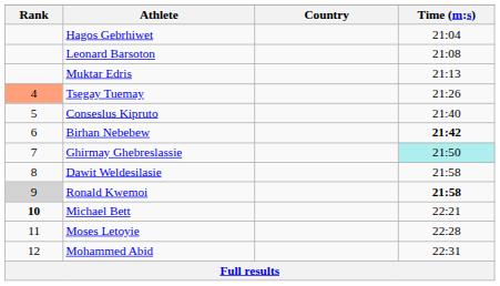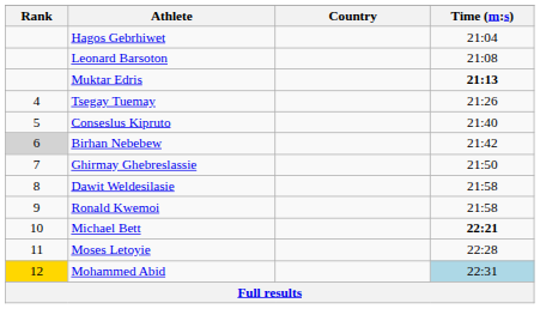Muktar Edris | Time (m:s): normal -> bold
Tsegay Tuemay | Rank: lightsalmon background -> no background
Birhan Nebebew | Rank: no background -> lightgrey background
Birhan Nebebew | Time (m:s): bold -> normal
Ghirmay Ghebreslassie | Time (m:s): paleturquoise background -> no background
Ronald Kwemoi | Rank: lightgrey background -> no background
Ronald Kwemoi | Time (m:s): bold -> normal
Michael Bett | Rank: bold -> normal
Michael Bett | Time (m:s): normal -> bold
Mohammed Abid | Rank: no background -> gold background
Mohammed Abid | Time (m:s): no background -> lightblue background
